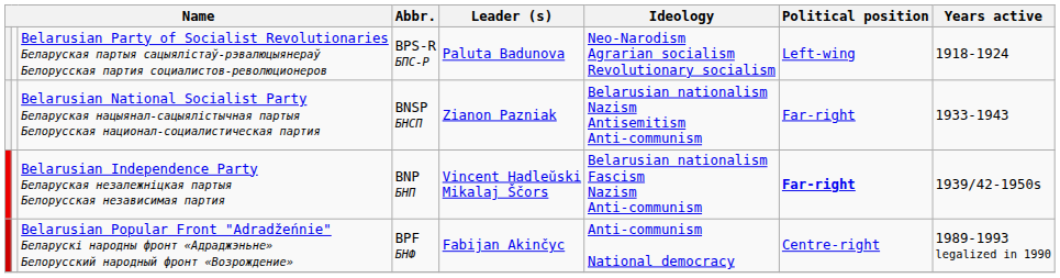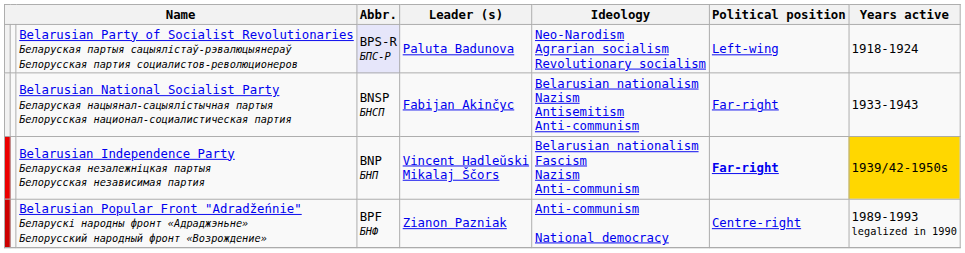row 2 | Abbr.: no background -> lavender background
row 3 | Leader (s): Zianon Pazniak -> Fabijan Akinčyc
row 4 | Years active: no background -> gold background
row 5 | Leader (s): Fabijan Akinčyc -> Zianon Pazniak
